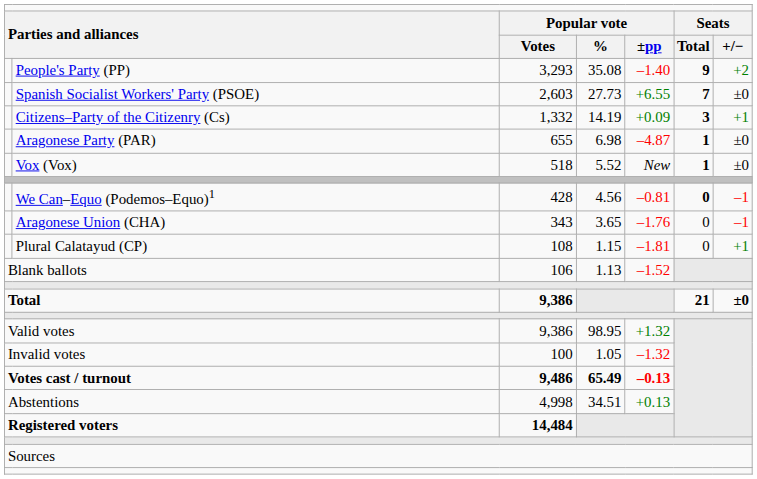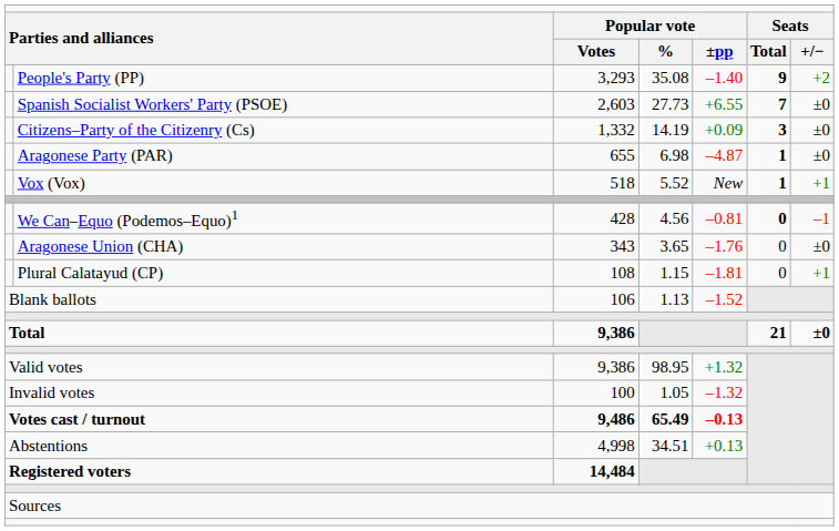Citizens–Party of the Citizenry (Cs) | column 7: +1 -> ±0
Vox (Vox) | column 7: ±0 -> +1
Aragonese Union (CHA) | column 7: –1 -> ±0
